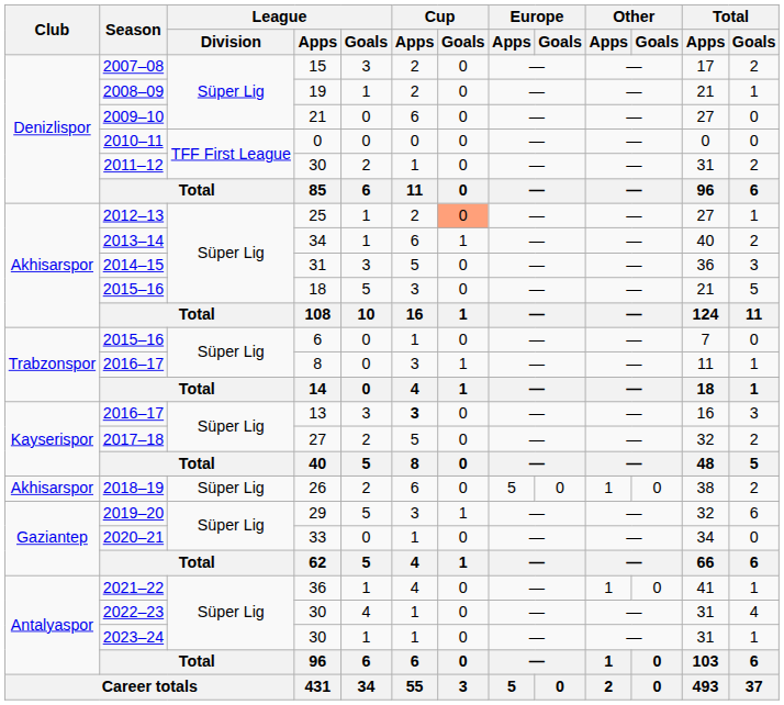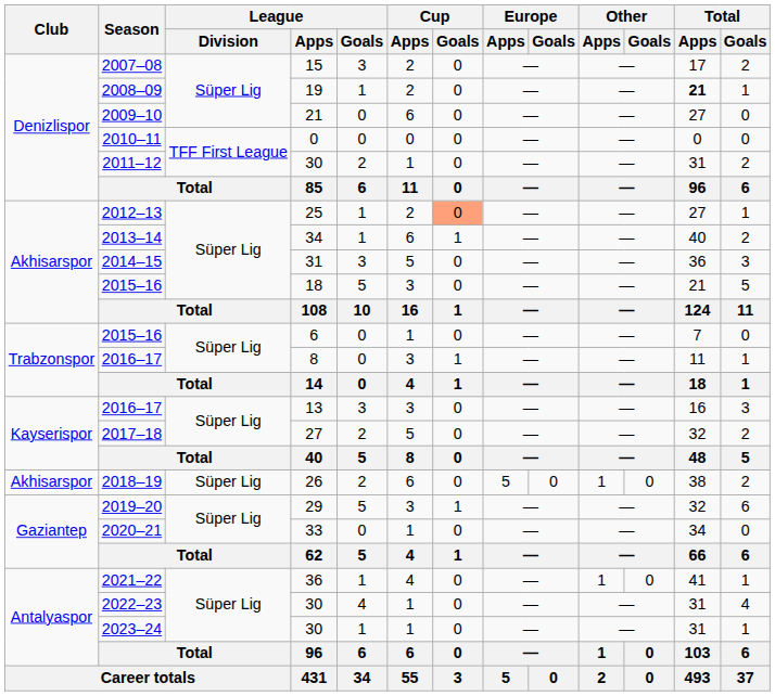2008–09 | Total / Apps: normal -> bold
2016–17 / 13 | Cup / Apps: bold -> normal
